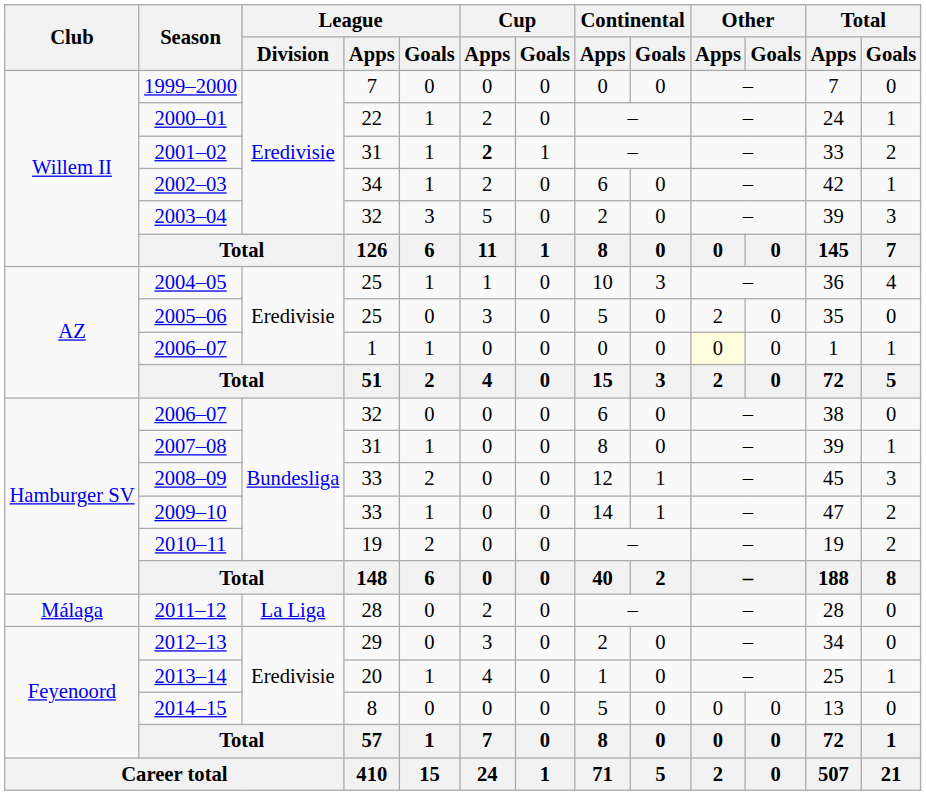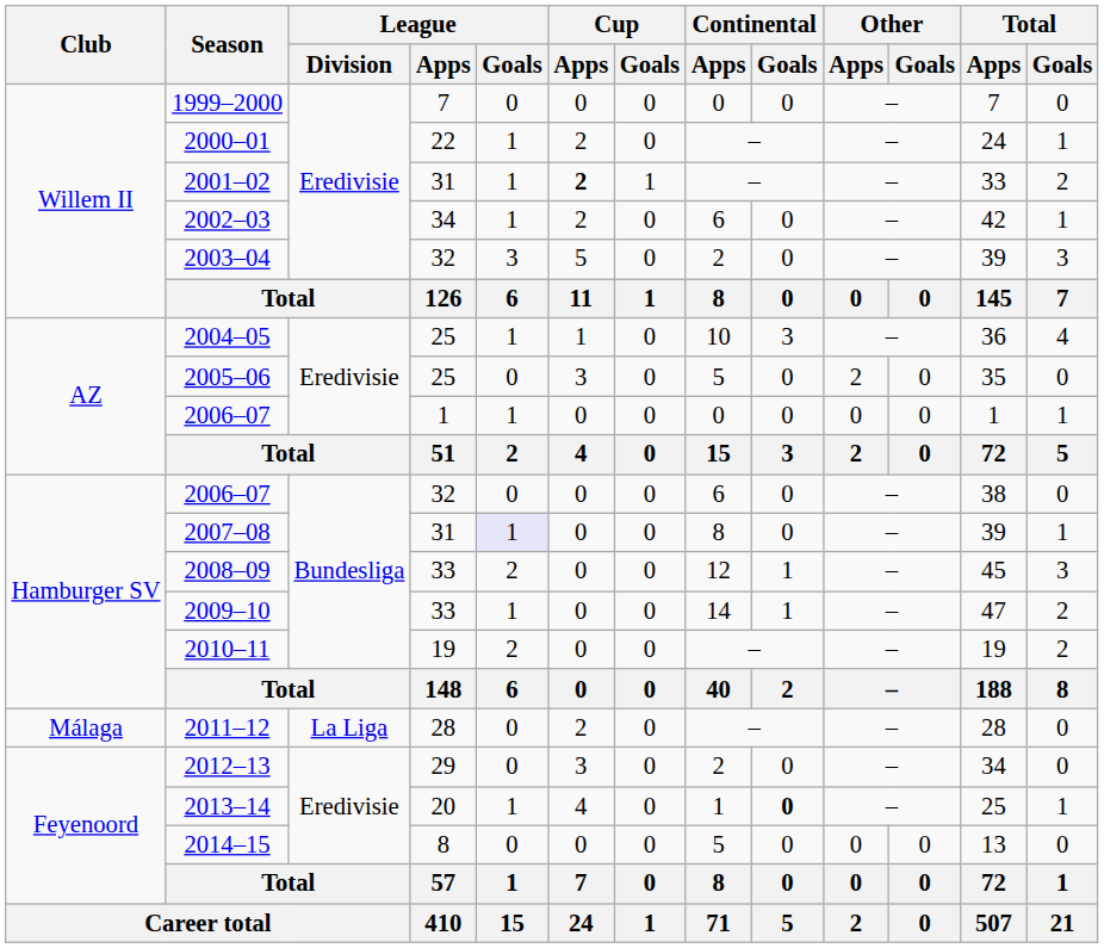2006–07 / 1 | Other / Apps: lightyellow background -> no background
2007–08 | League / Goals: no background -> lavender background
2013–14 | Continental / Goals: normal -> bold
